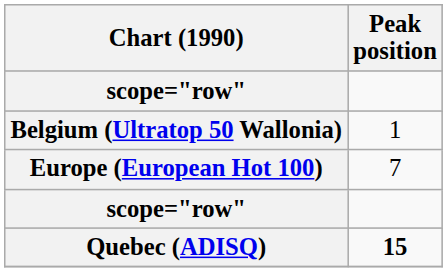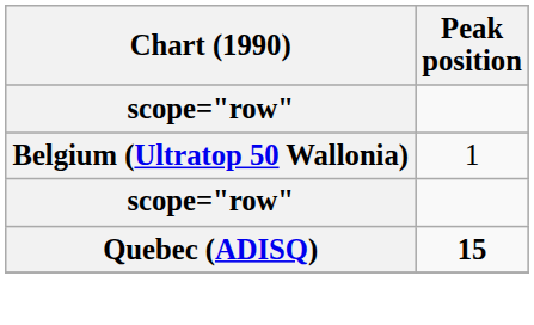- row: Europe (European Hot 100) | 7
